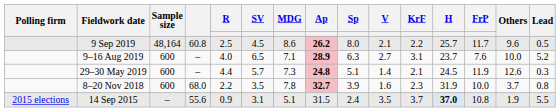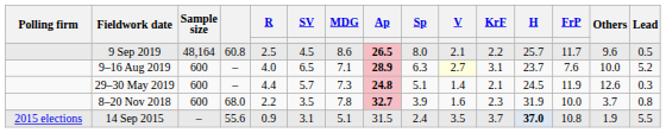9 Sep 2019 | Ap: 26.2 -> 26.5
9–16 Aug 2019 | V: no background -> lightyellow background
